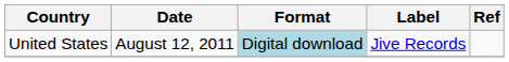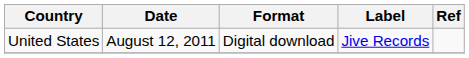United States | Format: lightblue background -> no background
